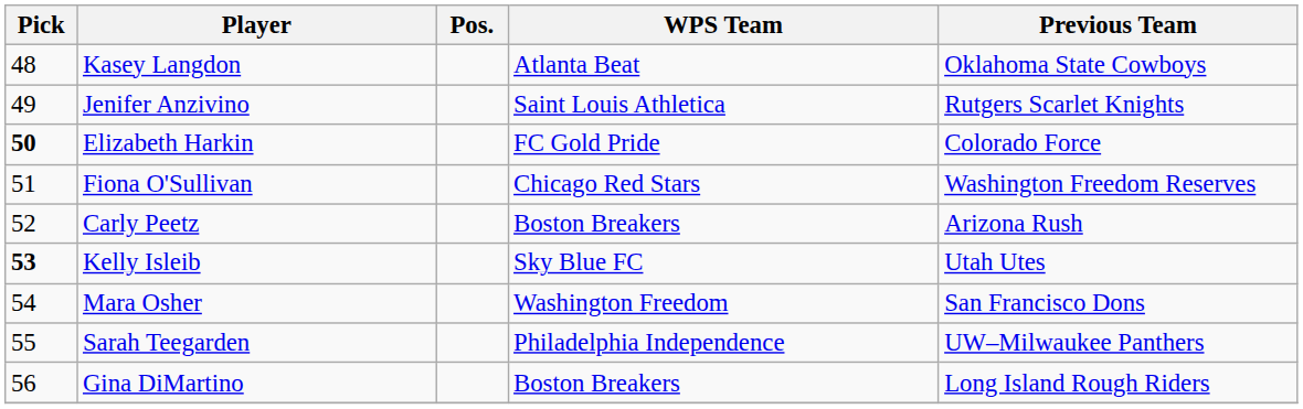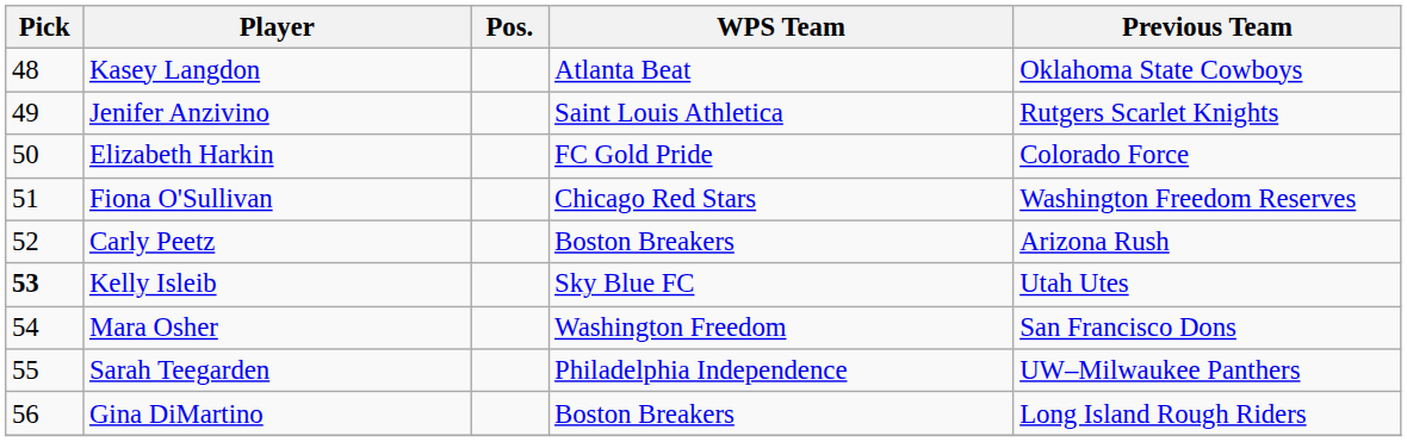Elizabeth Harkin | Pick: bold -> normal
